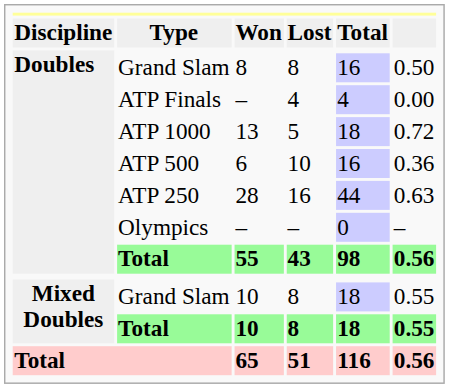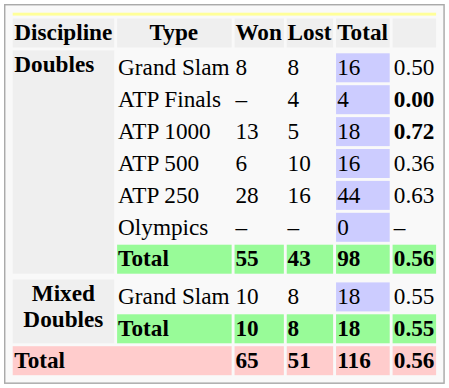ATP Finals / – | column 6: normal -> bold
13 | column 6: normal -> bold
